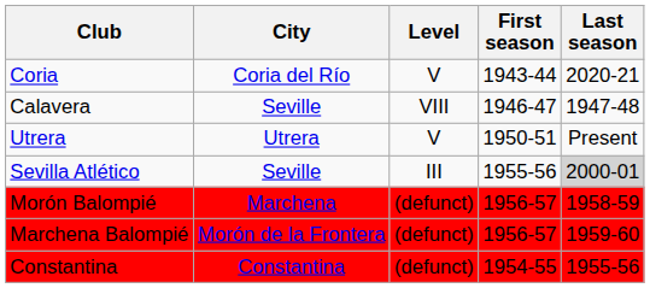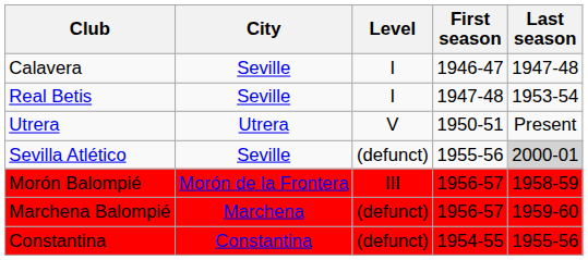- row: Coria | Coria del Río | V | 1943-44 | 2020-21
Calavera | Level: VIII -> I
+ row: Real Betis | Seville | I | 1947-48 | 1953-54
Sevilla Atlético | Level: III -> (defunct)
Morón Balompié | City: Marchena -> Morón de la Frontera
Morón Balompié | Level: (defunct) -> III
Marchena Balompié | City: Morón de la Frontera -> Marchena
